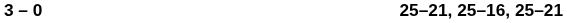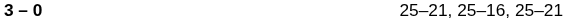row 1 | column 2: bold -> normal
